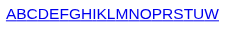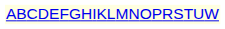row 1 | column 1: no background -> lightyellow background
